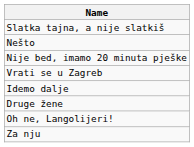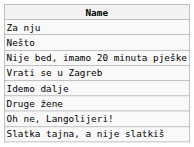row 2 | column 1: Slatka tajna, a nije slatkiš -> Za nju
row 9 | column 1: Za nju -> Slatka tajna, a nije slatkiš
